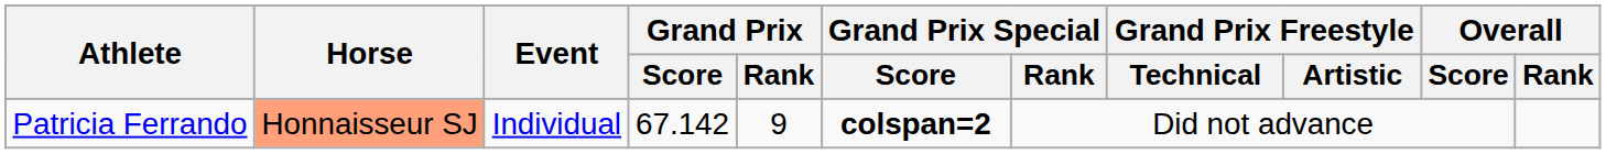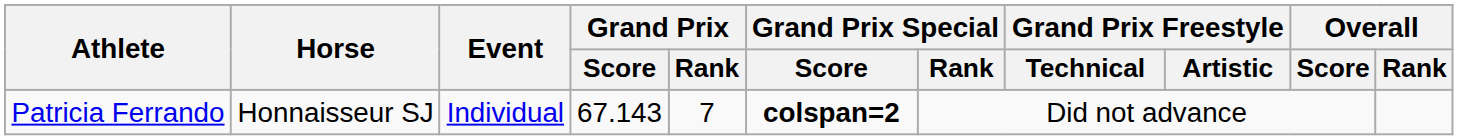Patricia Ferrando | Horse: lightsalmon background -> no background
Patricia Ferrando | Grand Prix / Score: 67.142 -> 67.143
Patricia Ferrando | Grand Prix / Rank: 9 -> 7
